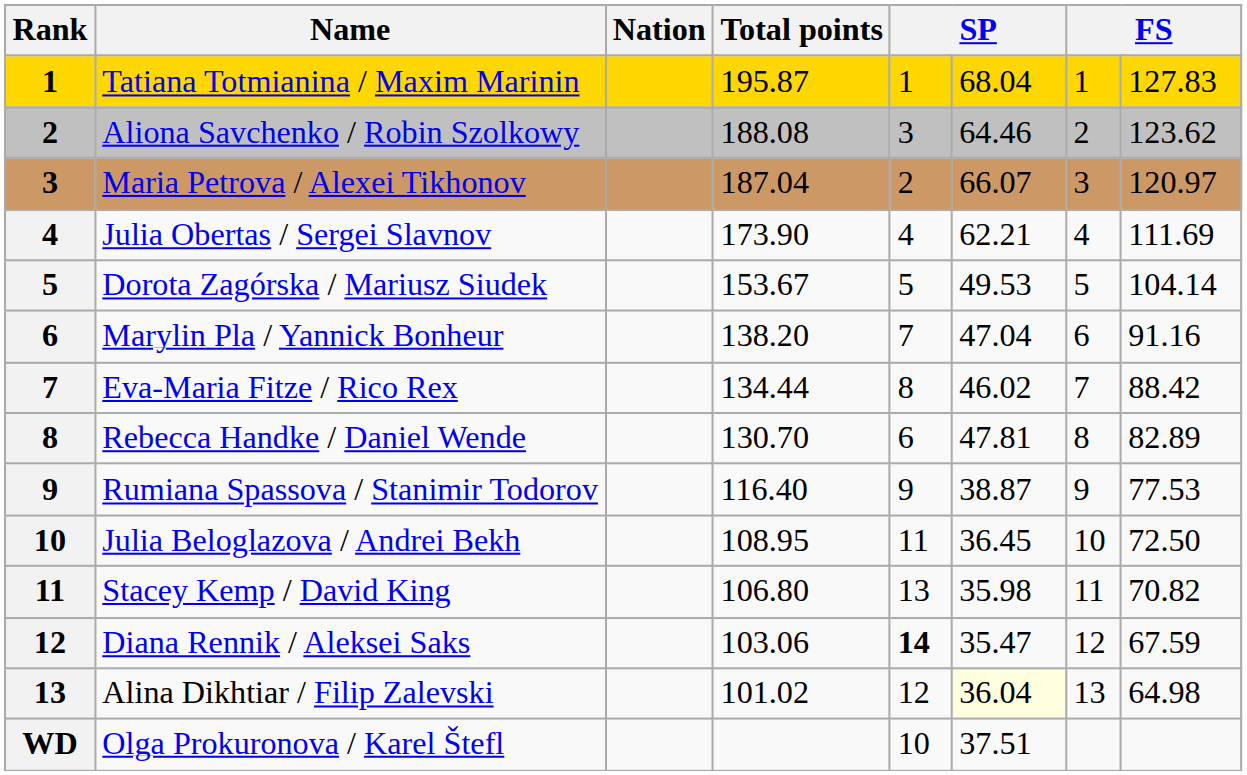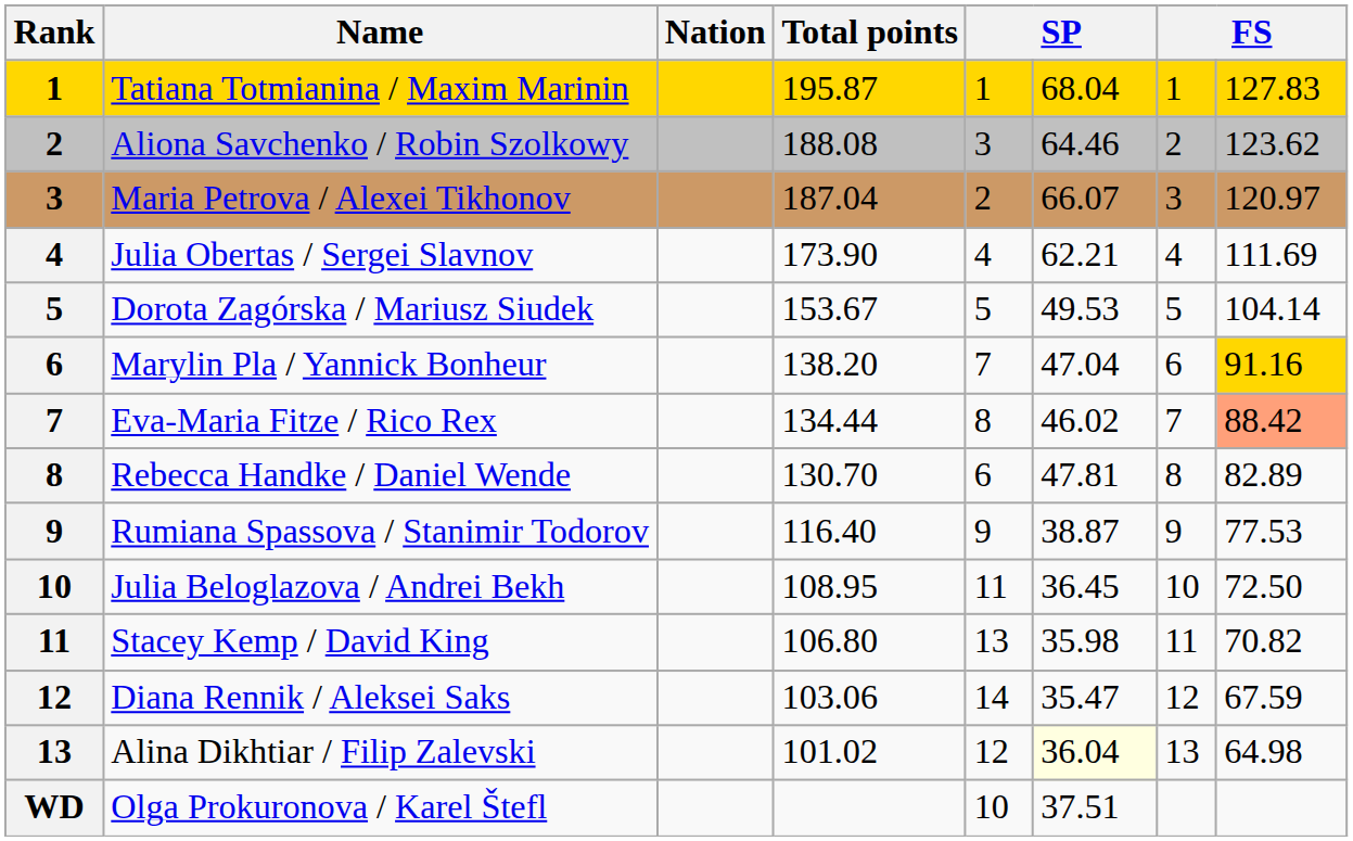Marylin Pla / Yannick Bonheur | column 8: no background -> gold background
Eva-Maria Fitze / Rico Rex | column 8: no background -> lightsalmon background
Diana Rennik / Aleksei Saks | column 5: bold -> normal
